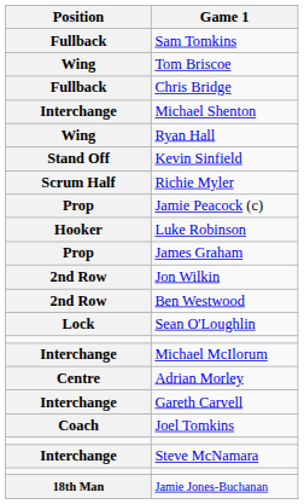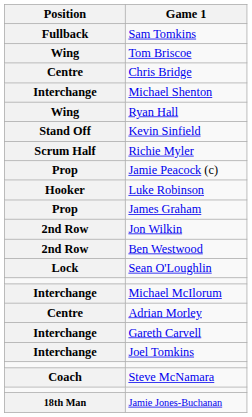row 4 | Position: Fullback -> Centre
row 19 | Position: Coach -> Interchange
row 21 | Position: Interchange -> Coach
